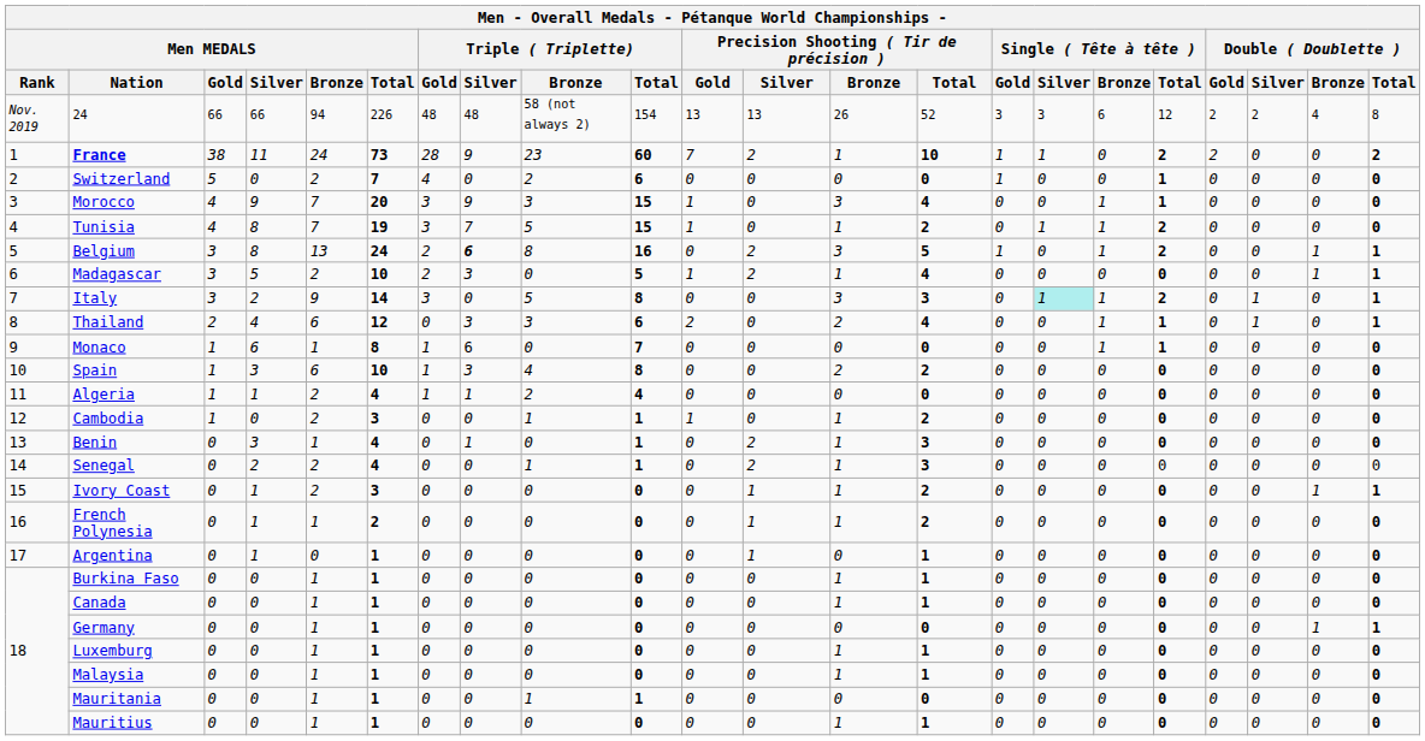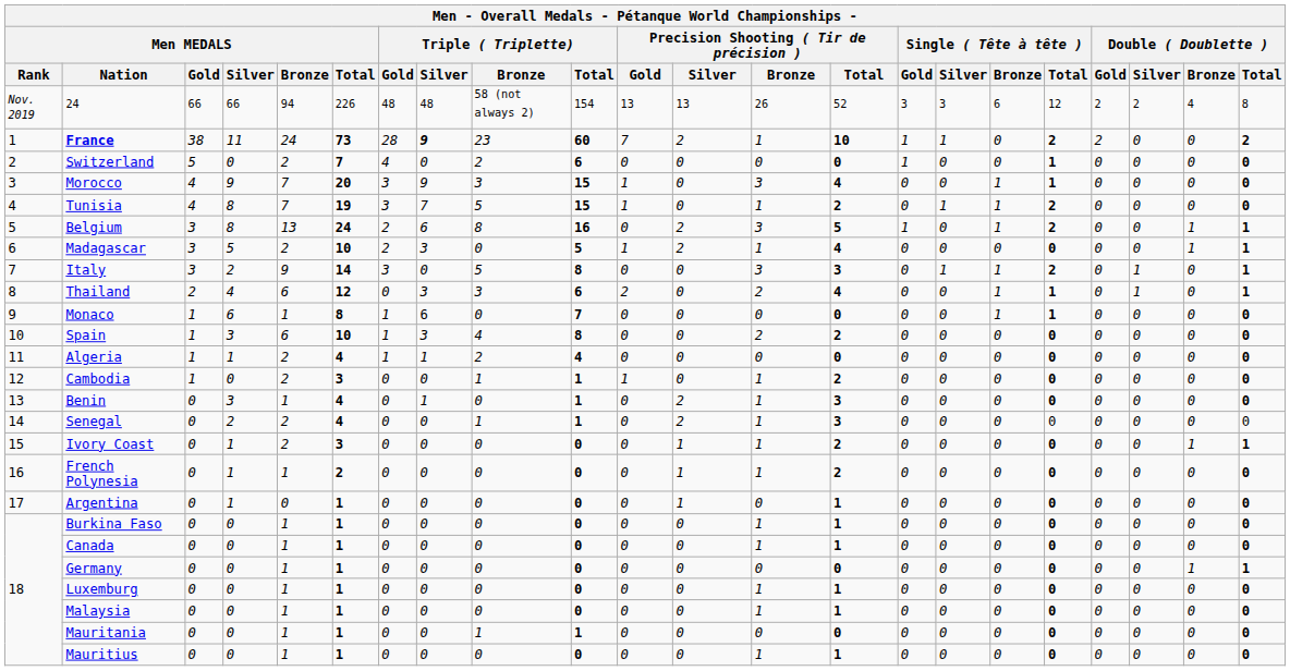France | Triple ( Triplette) / Silver: normal -> bold
Belgium | Triple ( Triplette) / Silver: bold -> normal
Italy | Single ( Tête à tête ) / Silver: paleturquoise background -> no background
